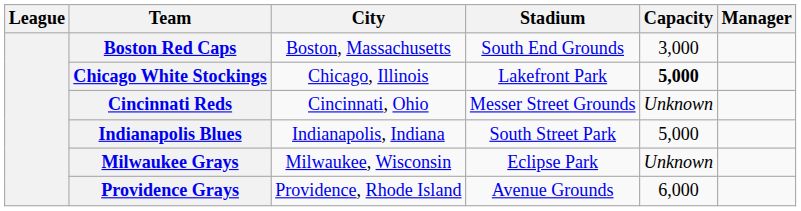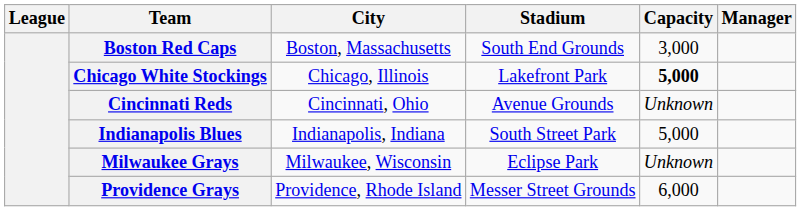Cincinnati Reds | Stadium: Messer Street Grounds -> Avenue Grounds
Providence Grays | Stadium: Avenue Grounds -> Messer Street Grounds
